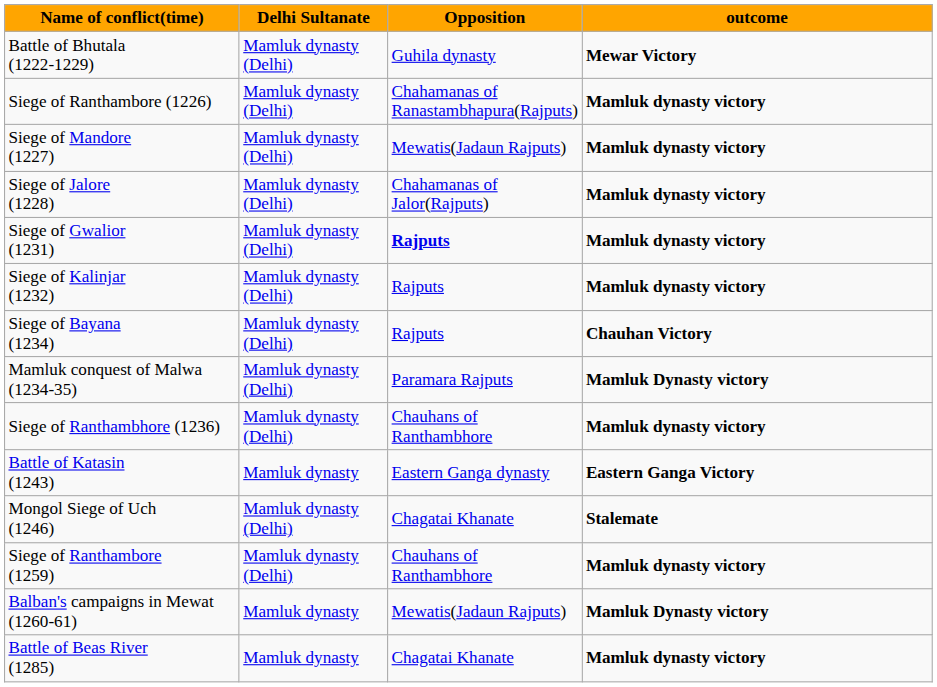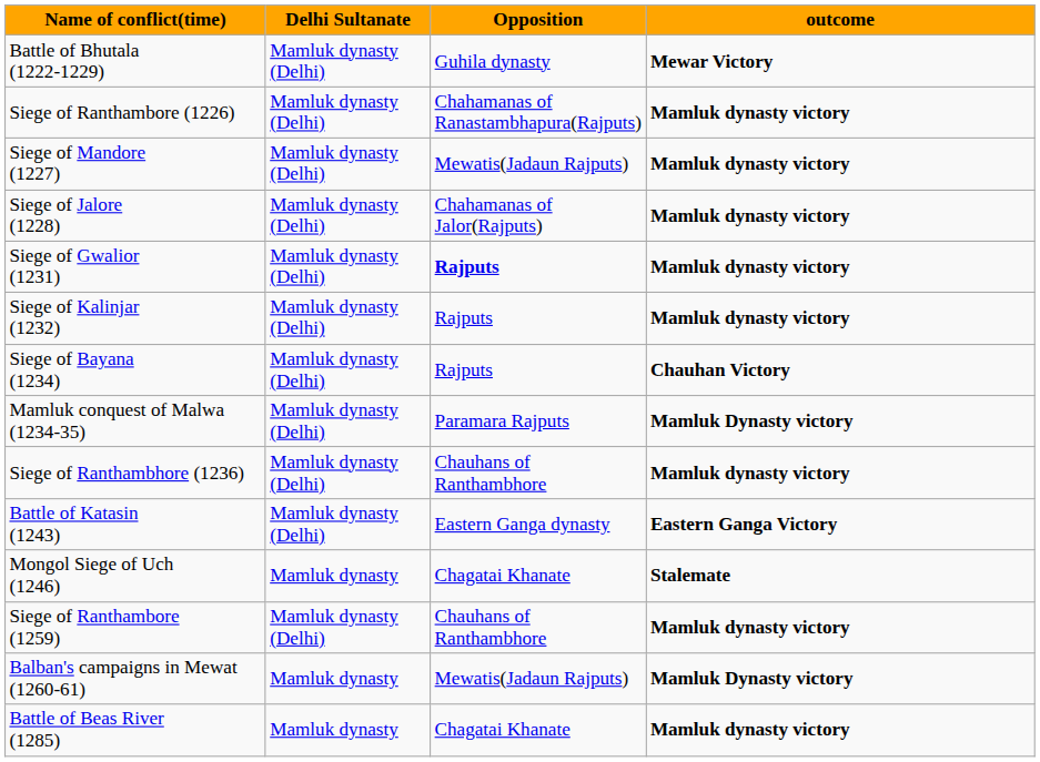Battle of Katasin (1243) | Delhi Sultanate: Mamluk dynasty -> Mamluk dynasty (Delhi)
Mongol Siege of Uch (1246) | Delhi Sultanate: Mamluk dynasty (Delhi) -> Mamluk dynasty
